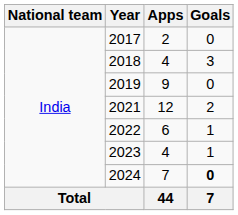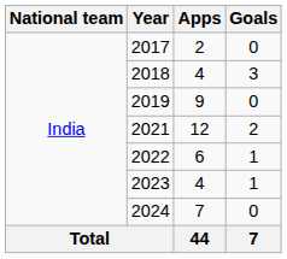2024 | Goals: bold -> normal
